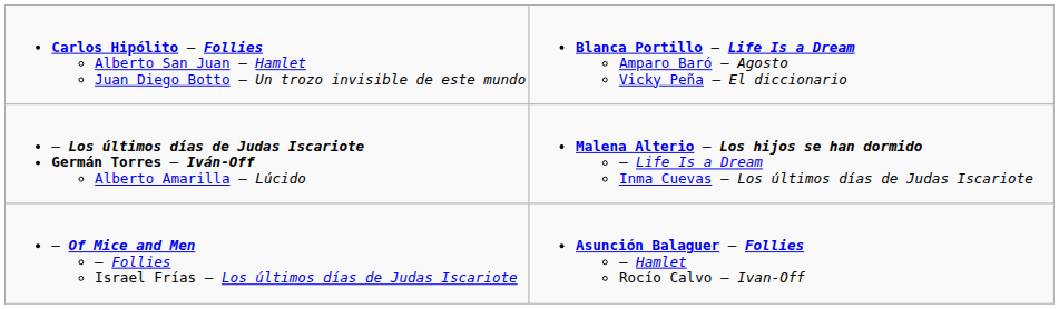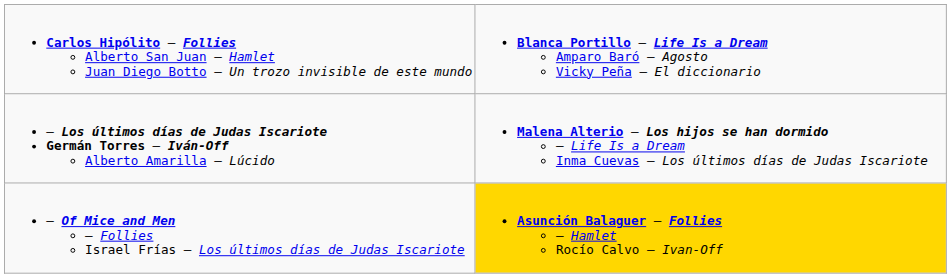row 3 | column 2: no background -> gold background
